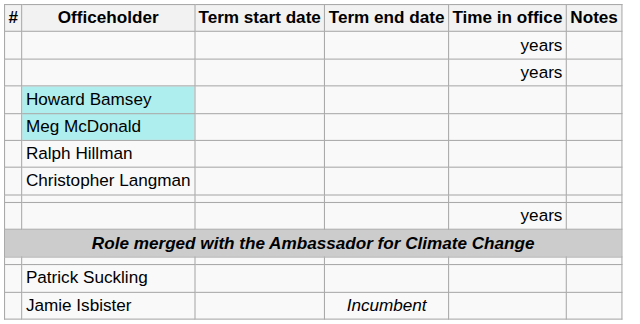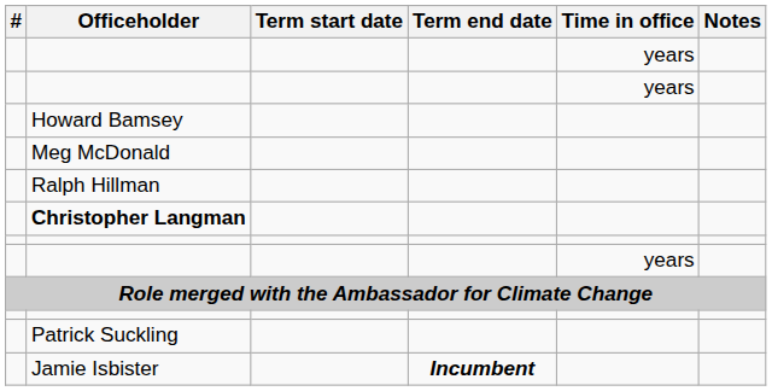Howard Bamsey | Officeholder: paleturquoise background -> no background
Meg McDonald | Officeholder: paleturquoise background -> no background
Christopher Langman | Officeholder: normal -> bold
Jamie Isbister | Term end date: normal -> bold
